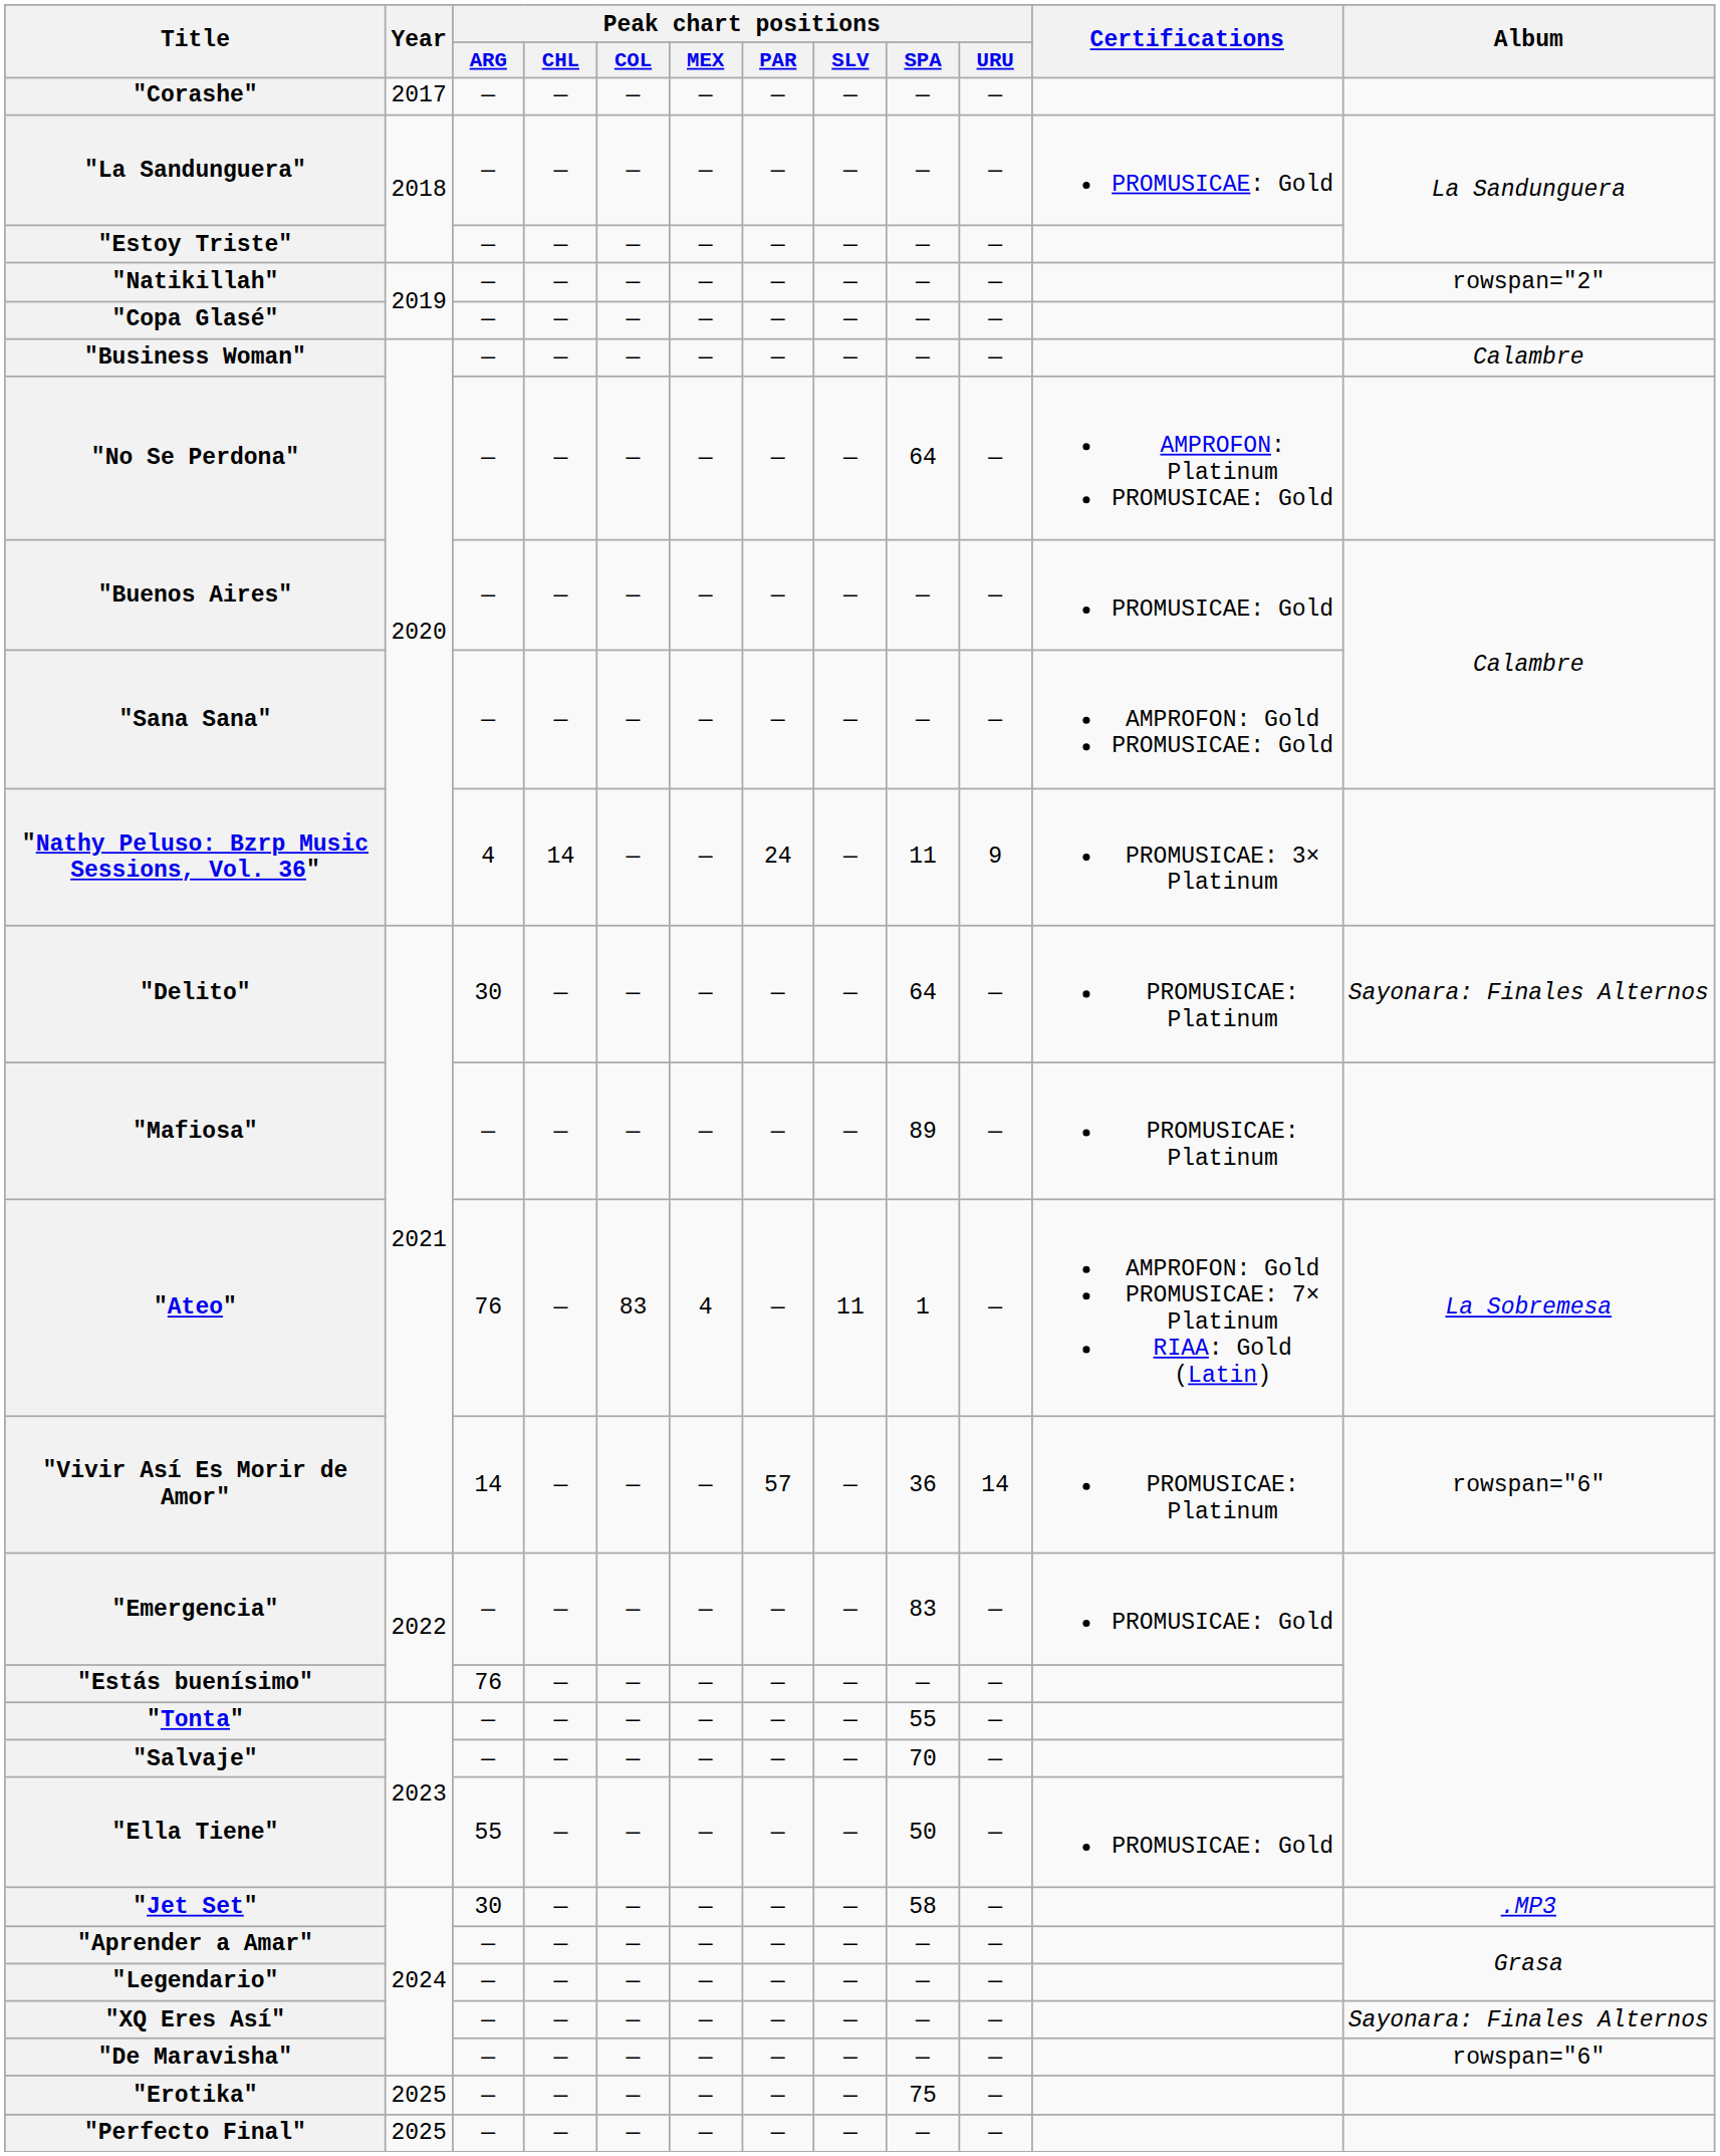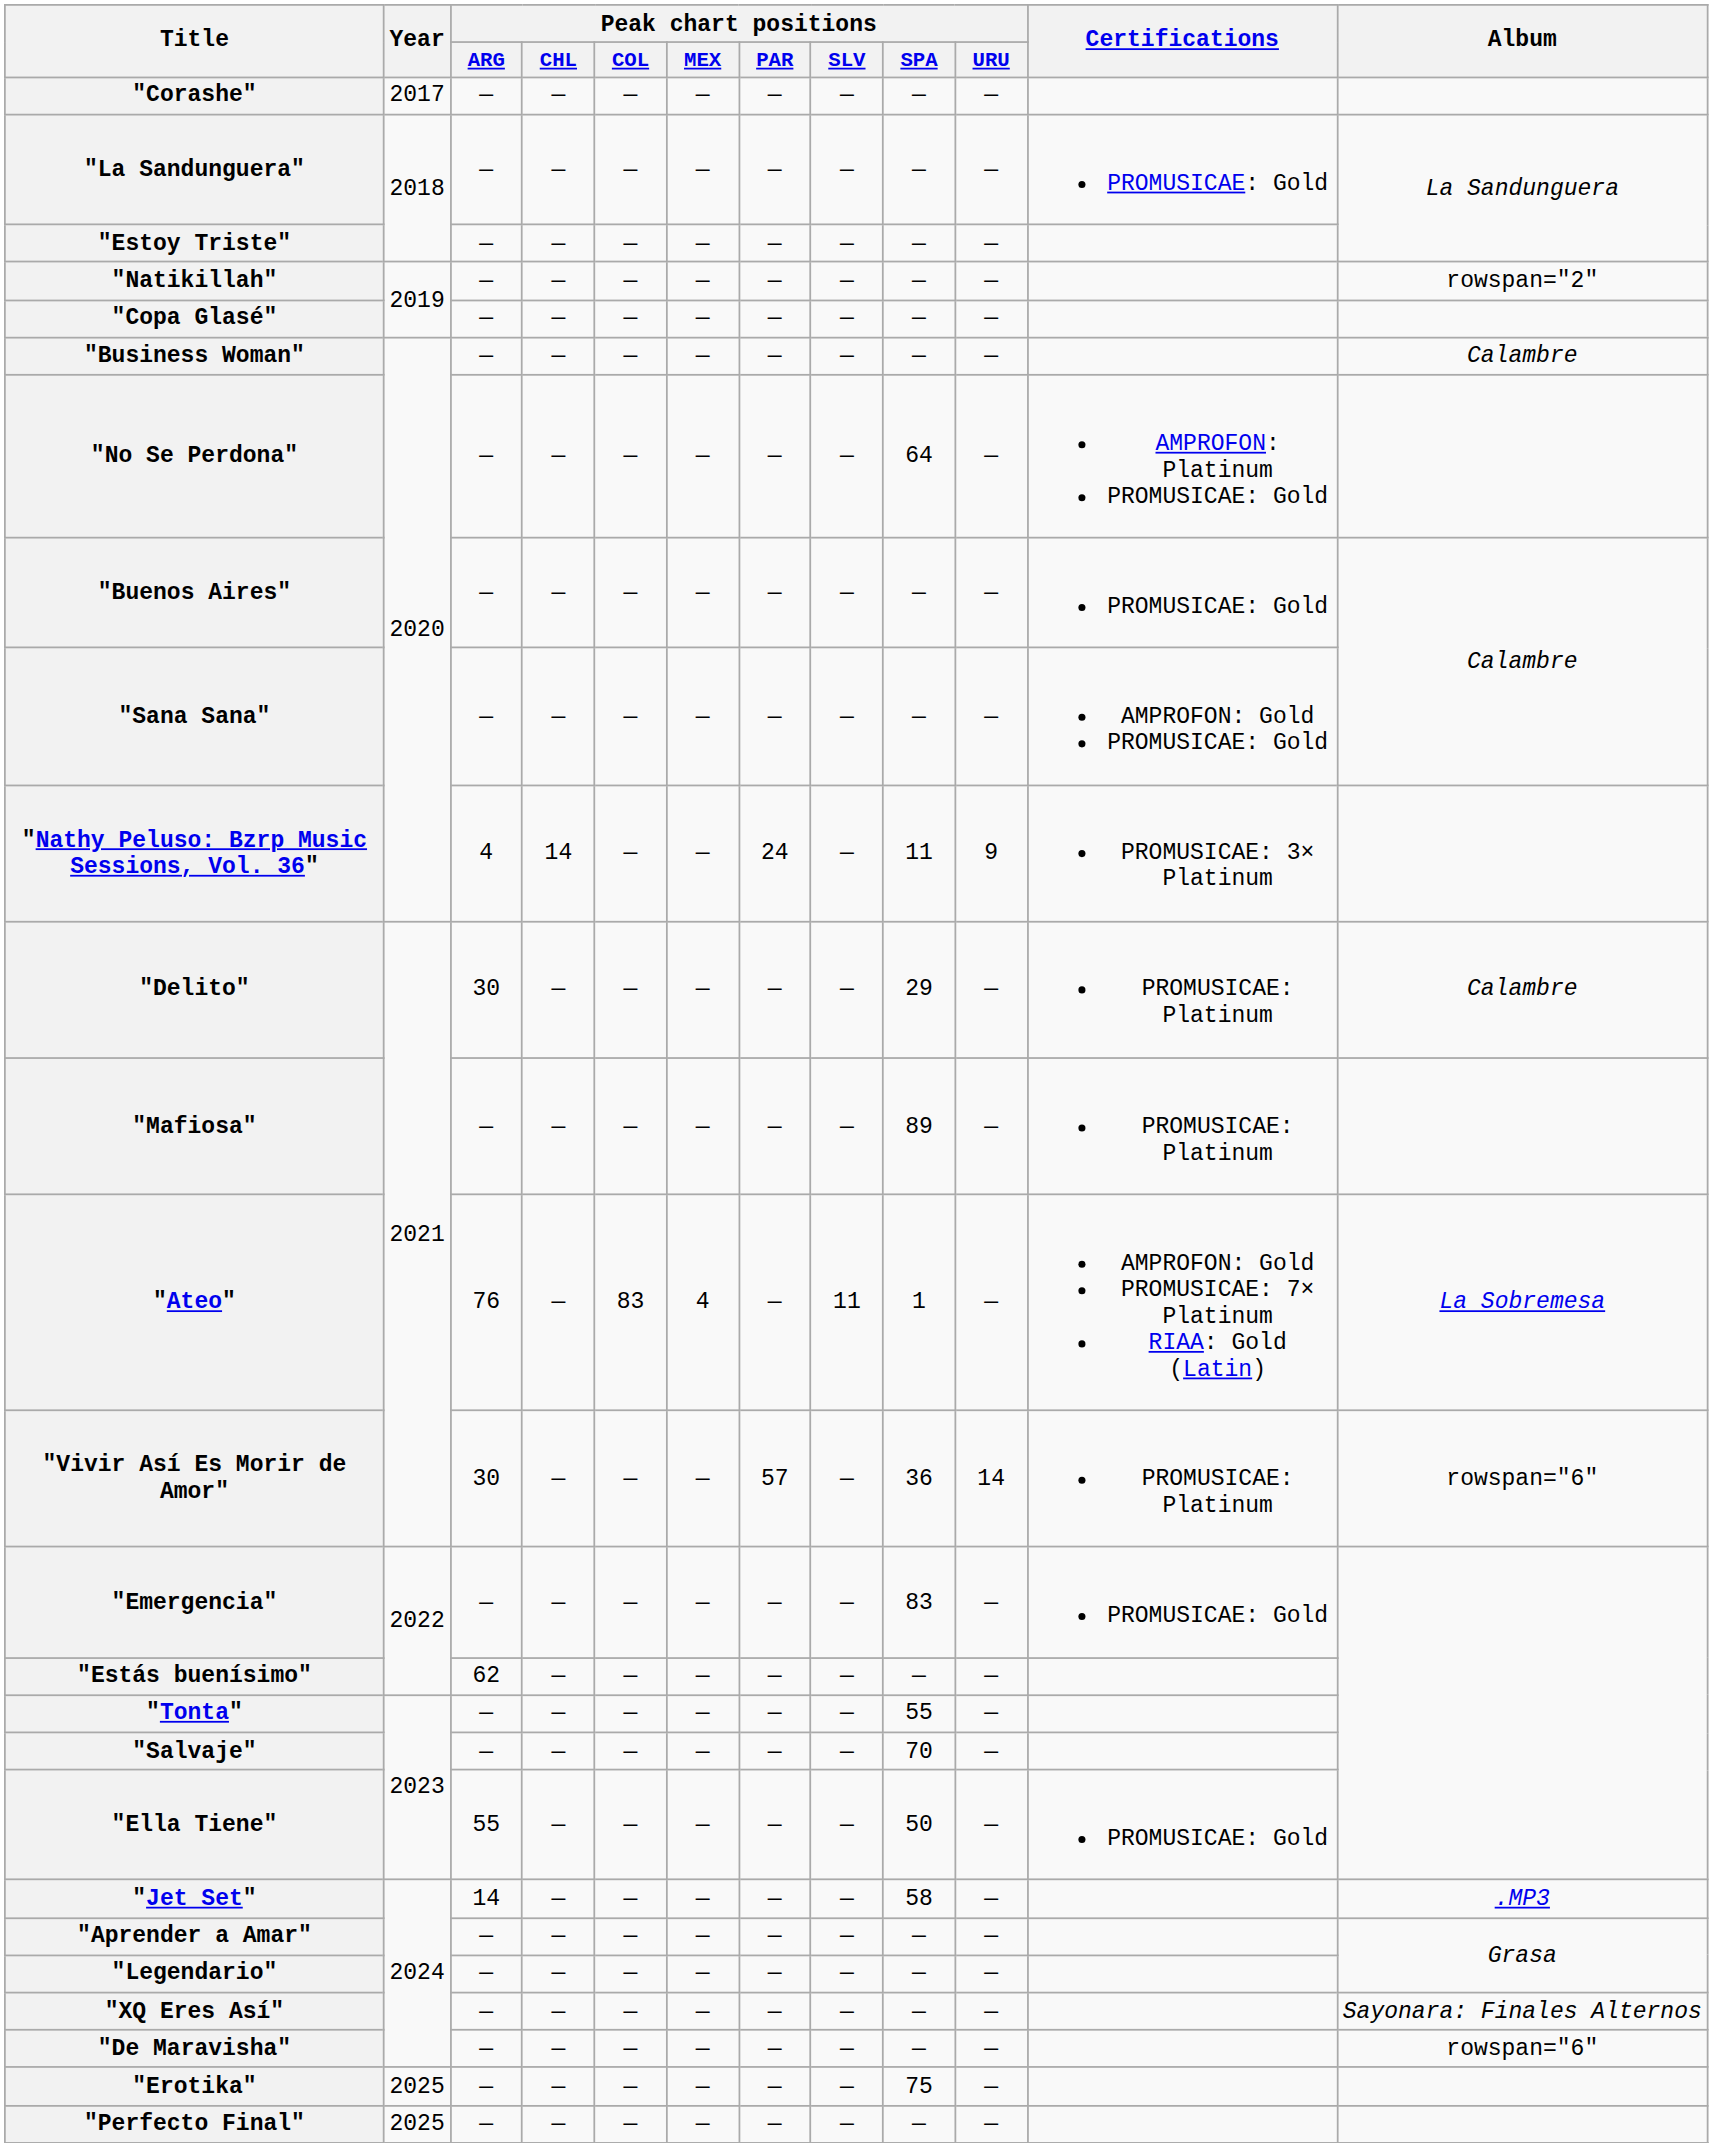"Delito" | Peak chart positions / SPA: 64 -> 29
"Delito" | Album: Sayonara: Finales Alternos -> Calambre
"Vivir Así Es Morir de Amor" | Peak chart positions / ARG: 14 -> 30
"Estás buenísimo" | Peak chart positions / ARG: 76 -> 62
"Jet Set" | Peak chart positions / ARG: 30 -> 14
